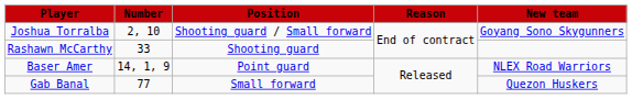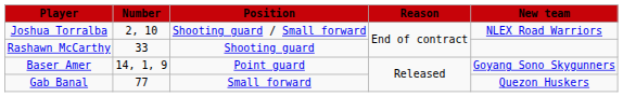Joshua Torralba | New team: Goyang Sono Skygunners -> NLEX Road Warriors
Baser Amer | New team: NLEX Road Warriors -> Goyang Sono Skygunners
